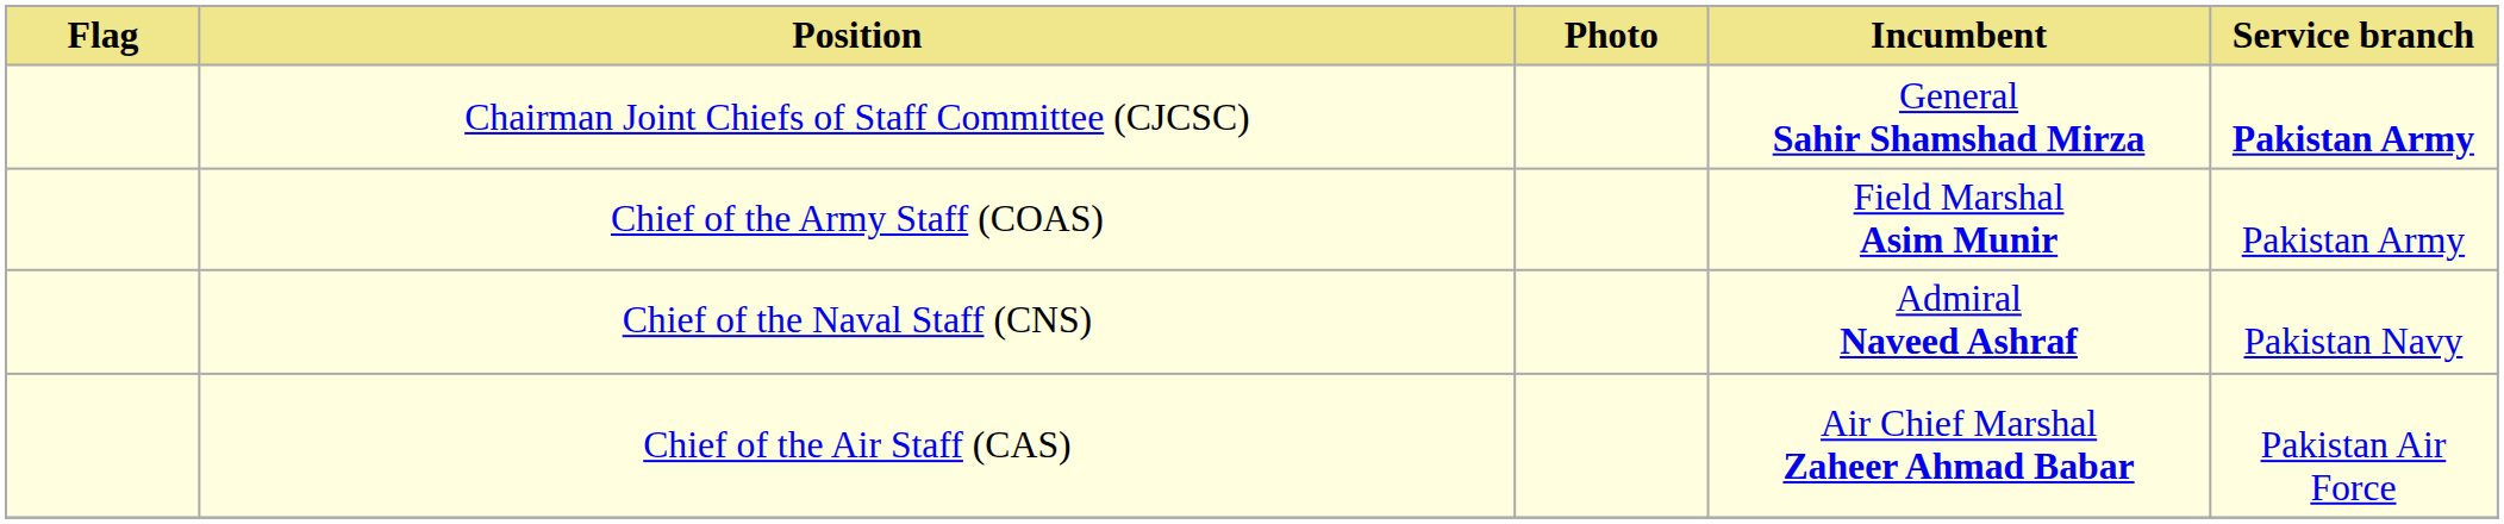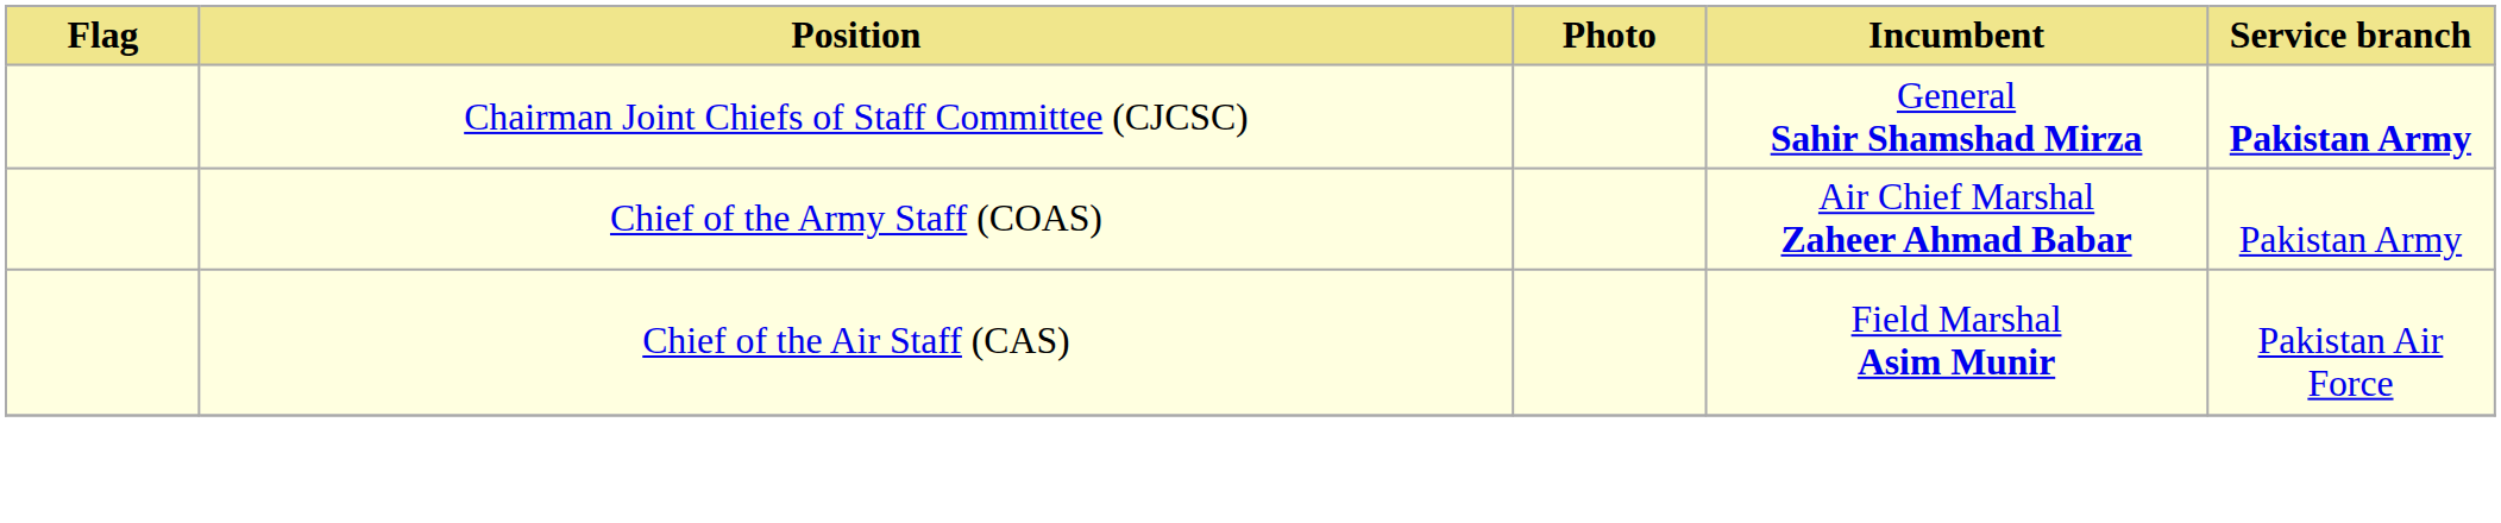Chief of the Army Staff (COAS) | Incumbent: Field Marshal Asim Munir -> Air Chief Marshal Zaheer Ahmad Babar
- row: Chief of the Naval Staff (CNS) | Admiral Naveed Ashraf | Pakistan Navy
Chief of the Air Staff (CAS) | Incumbent: Air Chief Marshal Zaheer Ahmad Babar -> Field Marshal Asim Munir
